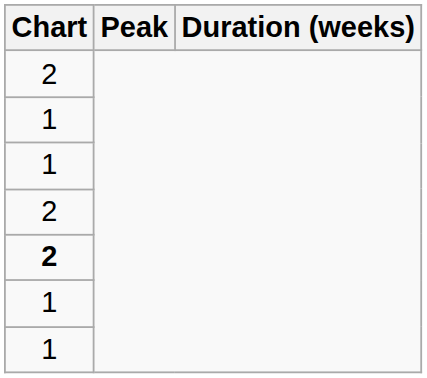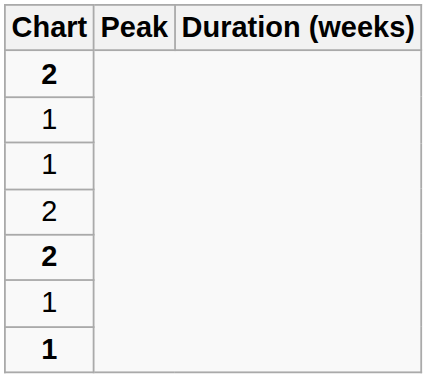row 2 | Chart: normal -> bold
row 8 | Chart: normal -> bold
